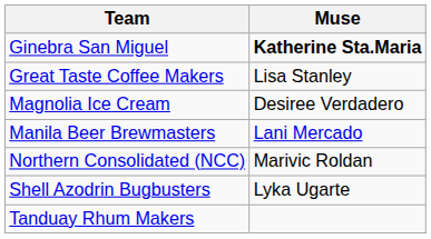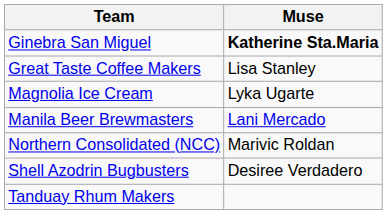Magnolia Ice Cream | Muse: Desiree Verdadero -> Lyka Ugarte
Shell Azodrin Bugbusters | Muse: Lyka Ugarte -> Desiree Verdadero
